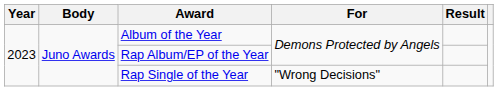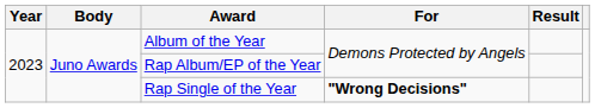Rap Single of the Year | For: normal -> bold
